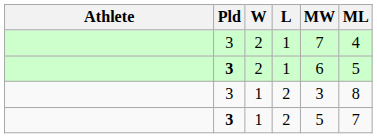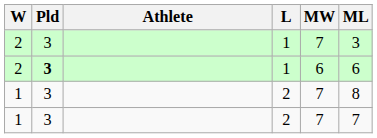columns swapped: Athlete <-> W
row 2 | ML: 4 -> 3
row 3 | ML: 5 -> 6
row 4 | MW: 3 -> 7
row 5 | Pld: bold -> normal
row 5 | MW: 5 -> 7
